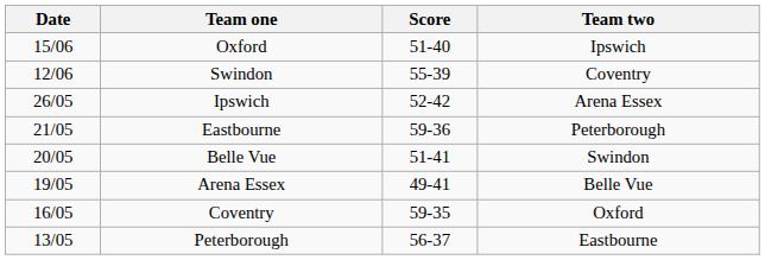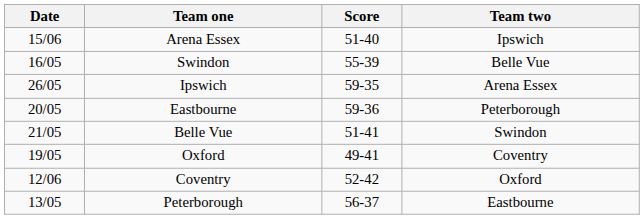row 2 | Team one: Oxford -> Arena Essex
row 3 | Date: 12/06 -> 16/05
row 3 | Team two: Coventry -> Belle Vue
row 4 | Score: 52-42 -> 59-35
row 5 | Date: 21/05 -> 20/05
row 6 | Date: 20/05 -> 21/05
row 7 | Team one: Arena Essex -> Oxford
row 7 | Team two: Belle Vue -> Coventry
row 8 | Date: 16/05 -> 12/06
row 8 | Score: 59-35 -> 52-42
